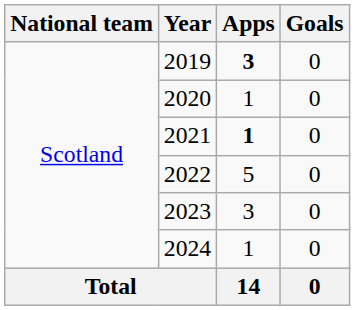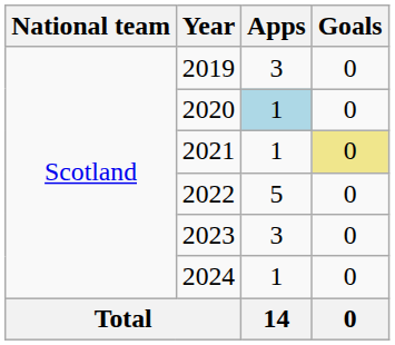2019 | Apps: bold -> normal
2020 | Apps: no background -> lightblue background
2021 | Apps: bold -> normal
2021 | Goals: no background -> khaki background
